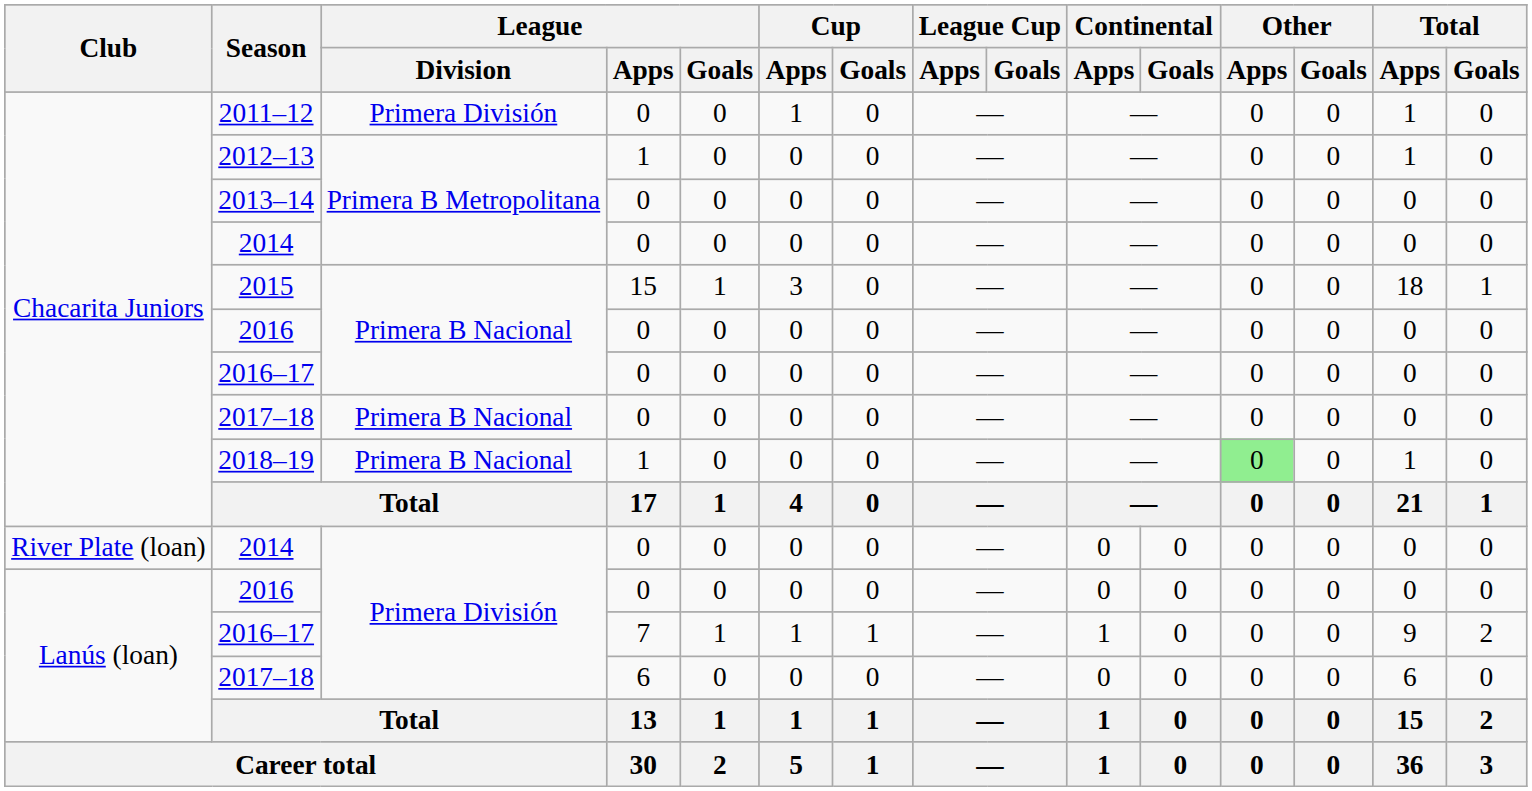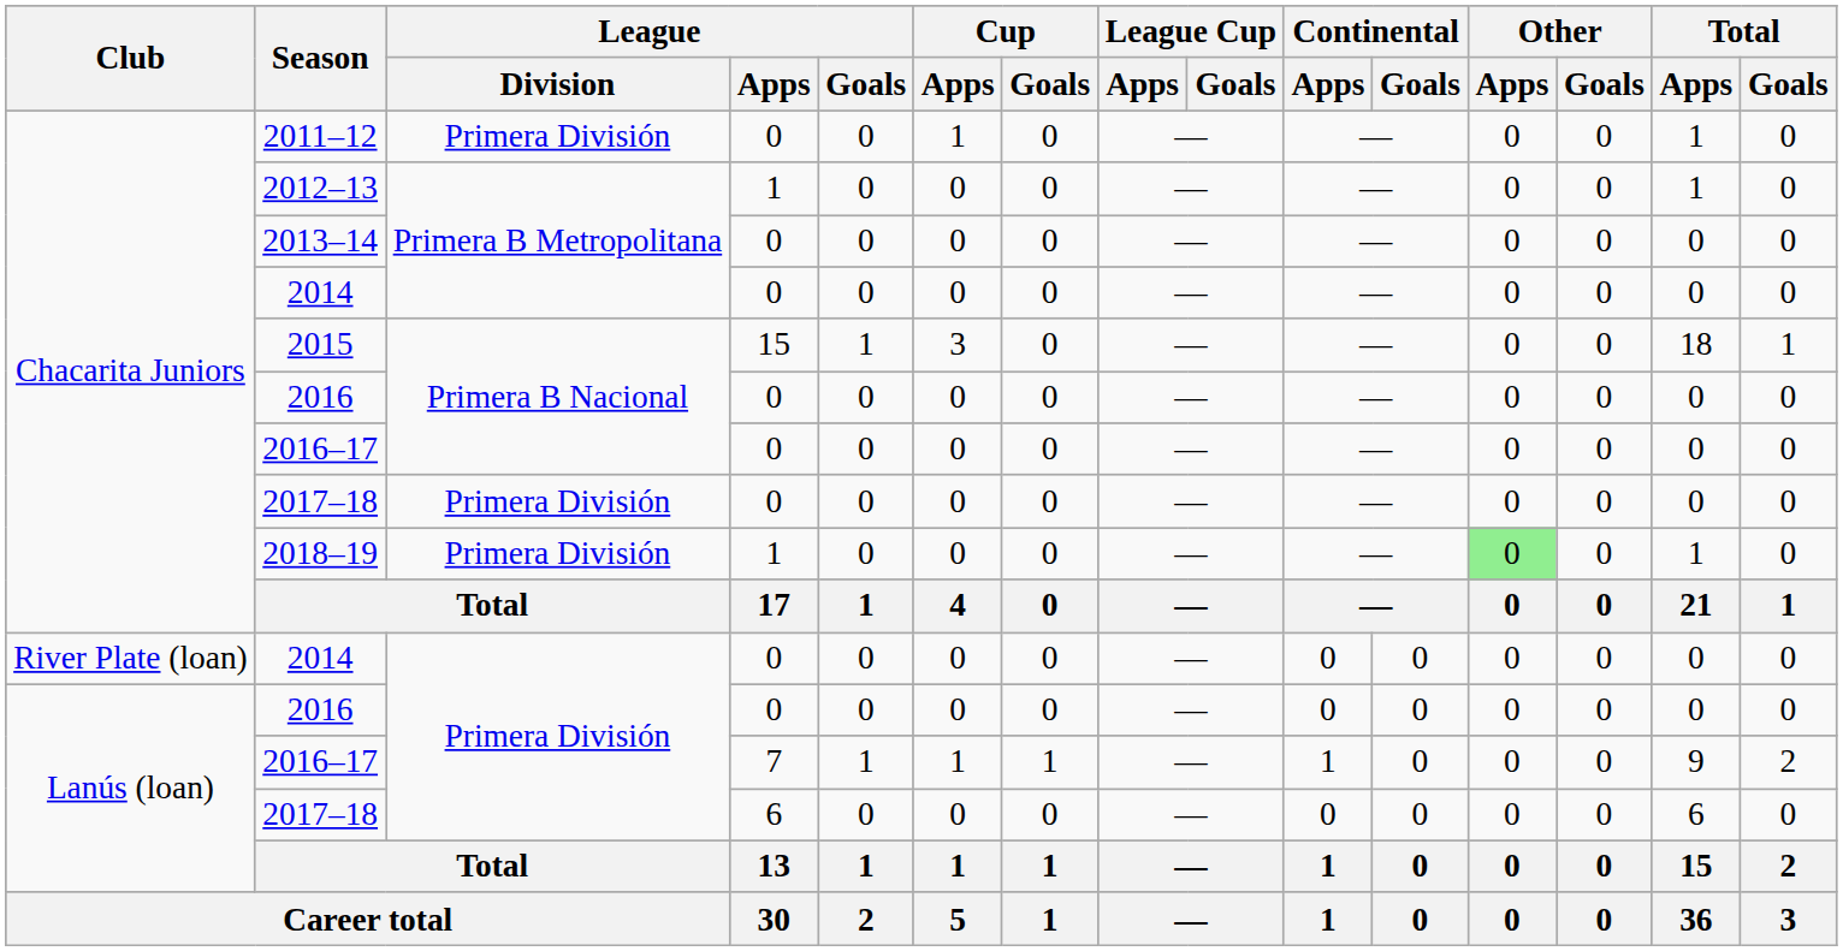Chacarita Juniors / 2017–18 | League / Division: Primera B Nacional -> Primera División
2018–19 | League / Division: Primera B Nacional -> Primera División
